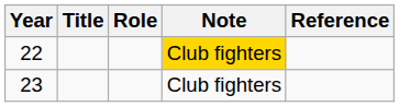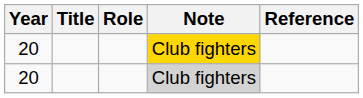row 2 | Year: 22 -> 20
row 3 | Year: 23 -> 20
row 3 | Note: no background -> lightgrey background
